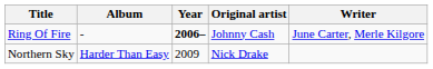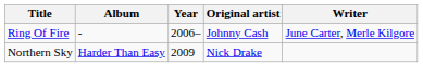Ring Of Fire | Year: bold -> normal
